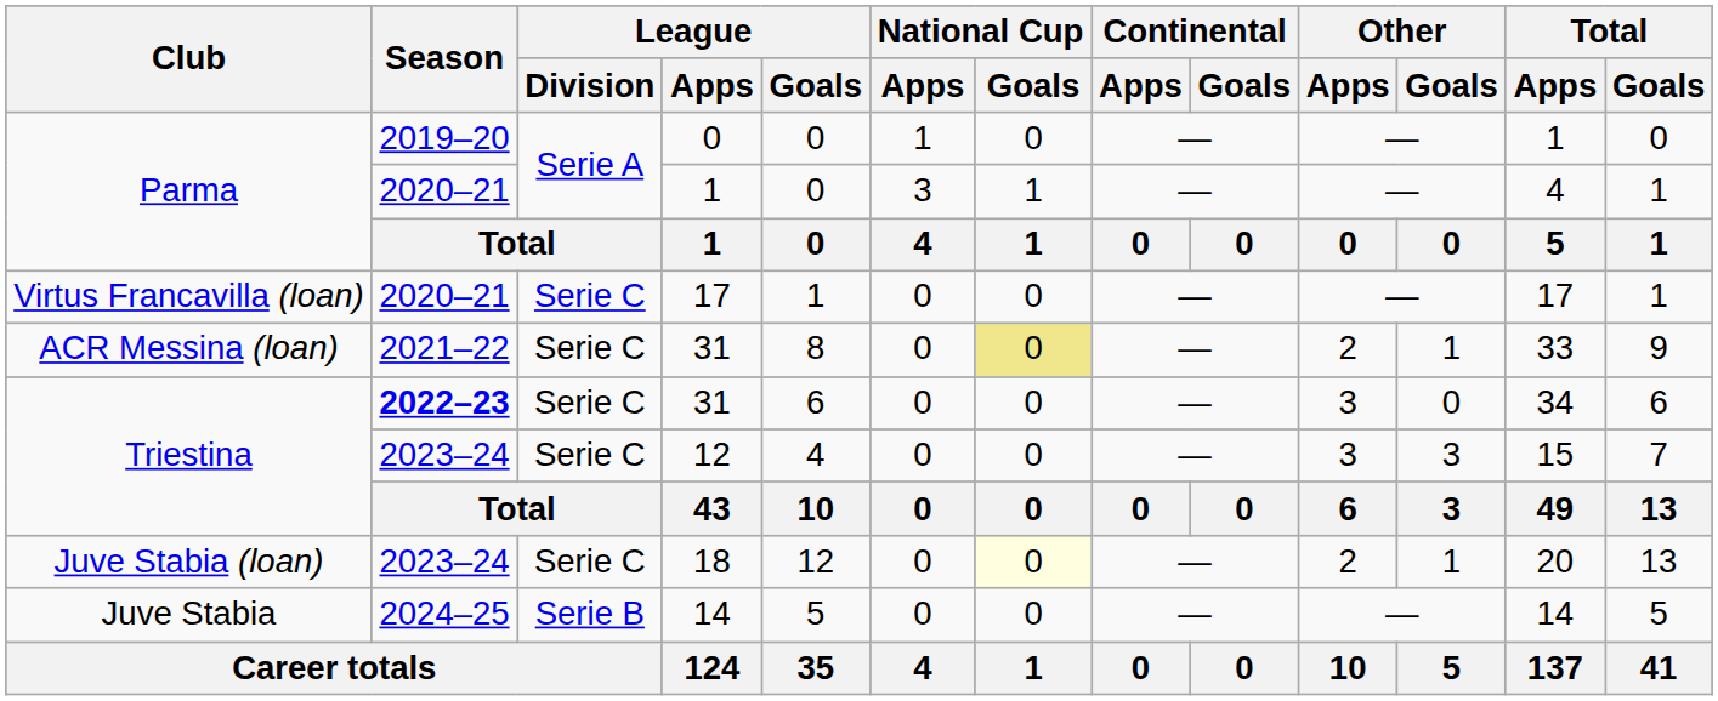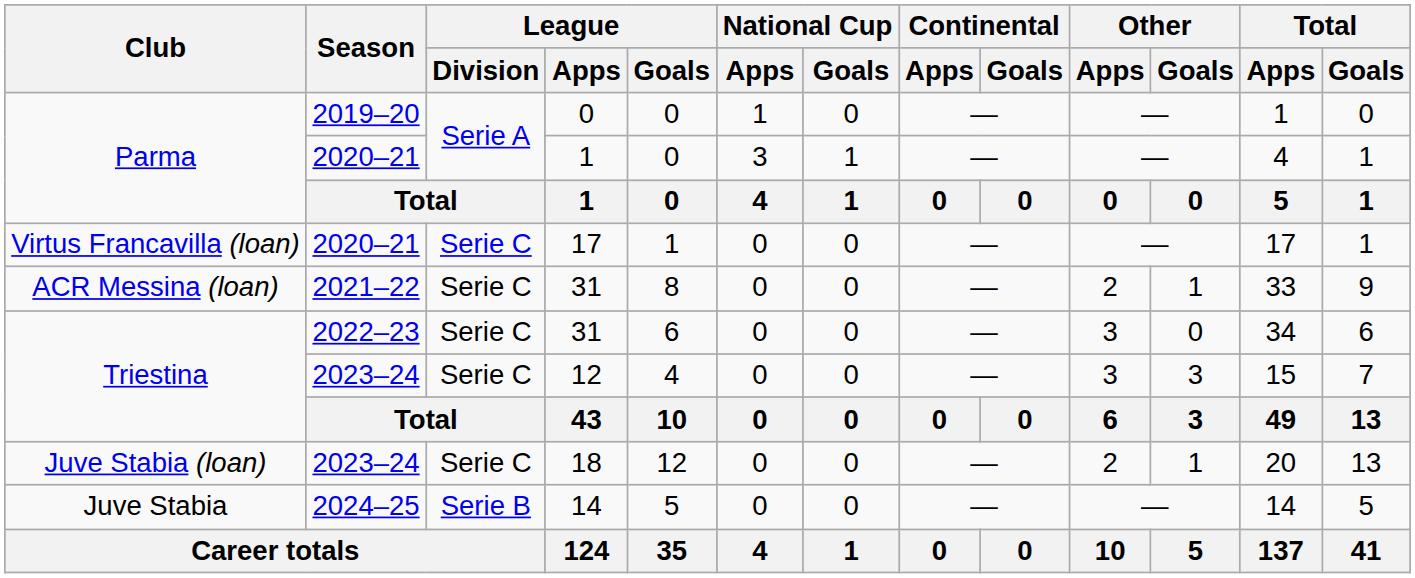ACR Messina (loan) / 31 | National Cup / Goals: khaki background -> no background
Triestina / 31 | Season: bold -> normal
18 | National Cup / Goals: lightyellow background -> no background
